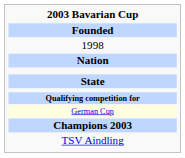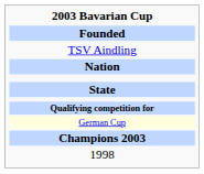row 3 | column 1: 1998 -> TSV Aindling
row 9 | column 1: TSV Aindling -> 1998
